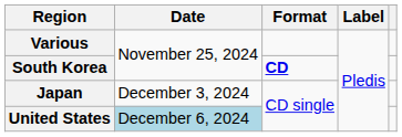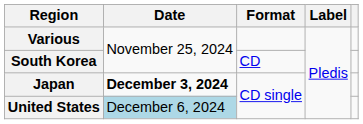South Korea | Format: bold -> normal
Japan | Date: normal -> bold
